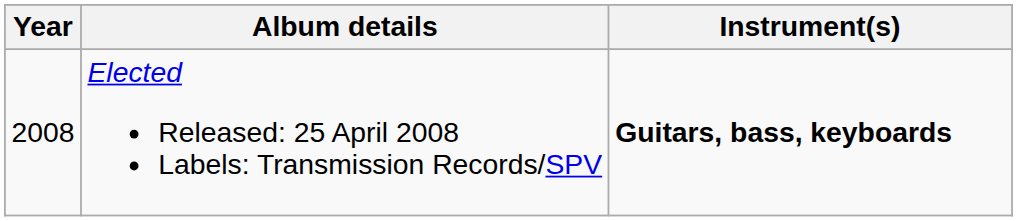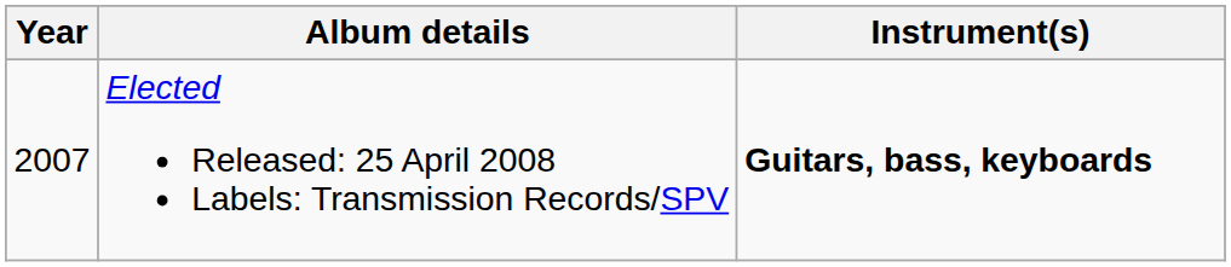row 2 | Year: 2008 -> 2007
